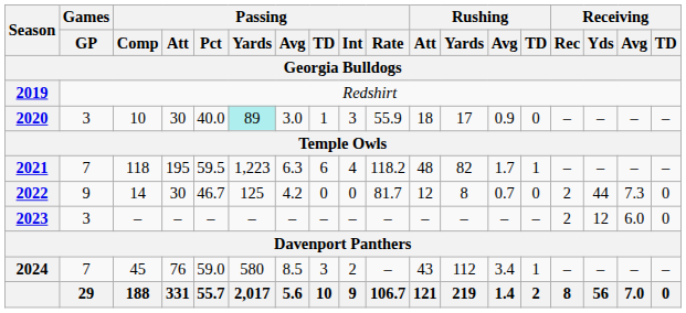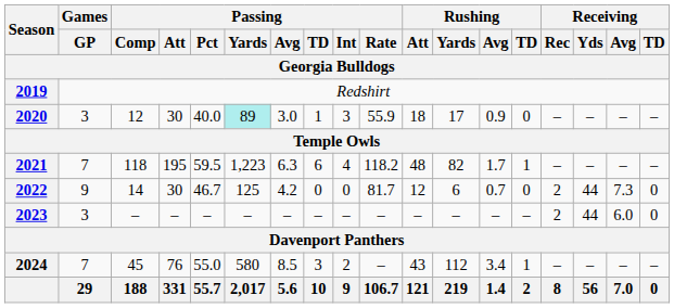2020 | Passing / Comp / Georgia Bulldogs: 10 -> 12
2022 | Rushing / Yards / Georgia Bulldogs: 8 -> 6
2023 | Receiving / Yds / Georgia Bulldogs: 12 -> 44
2024 | Passing / Pct / Georgia Bulldogs: 59.0 -> 55.0
